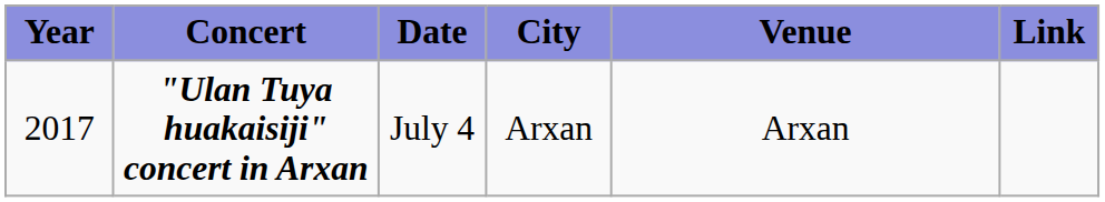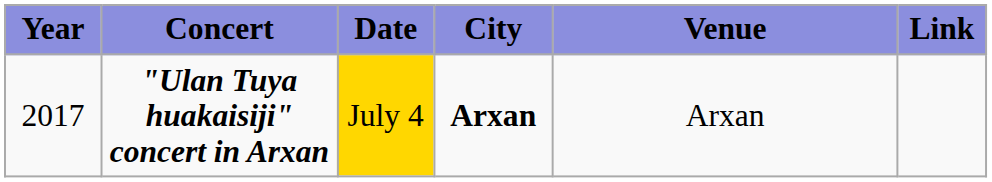"Ulan Tuya huakaisiji" concert in Arxan | Date: no background -> gold background
"Ulan Tuya huakaisiji" concert in Arxan | City: normal -> bold
